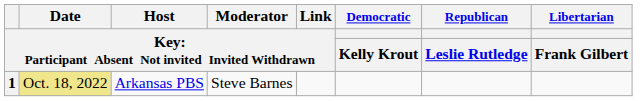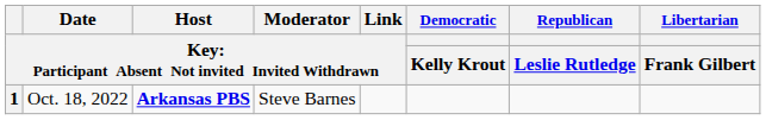1 | column 2: khaki background -> no background
1 | column 3: normal -> bold
